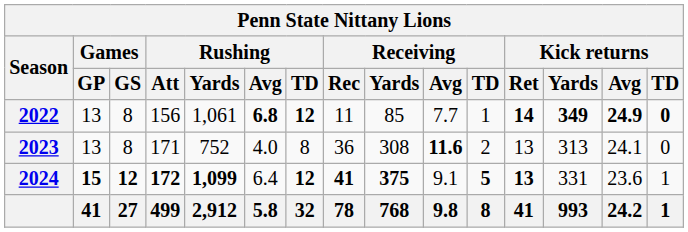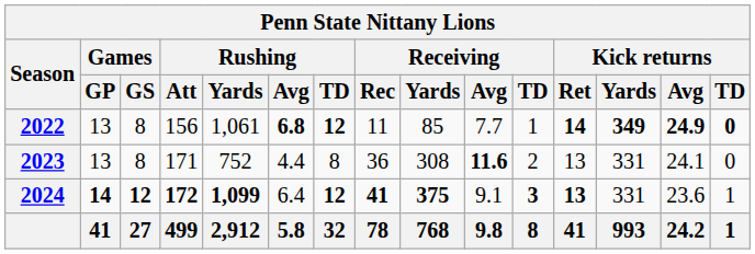2023 | Rushing / Avg: 4.0 -> 4.4
2023 | Kick returns / Yards: 313 -> 331
2024 | Games / GP: 15 -> 14
2024 | Receiving / TD: 5 -> 3
